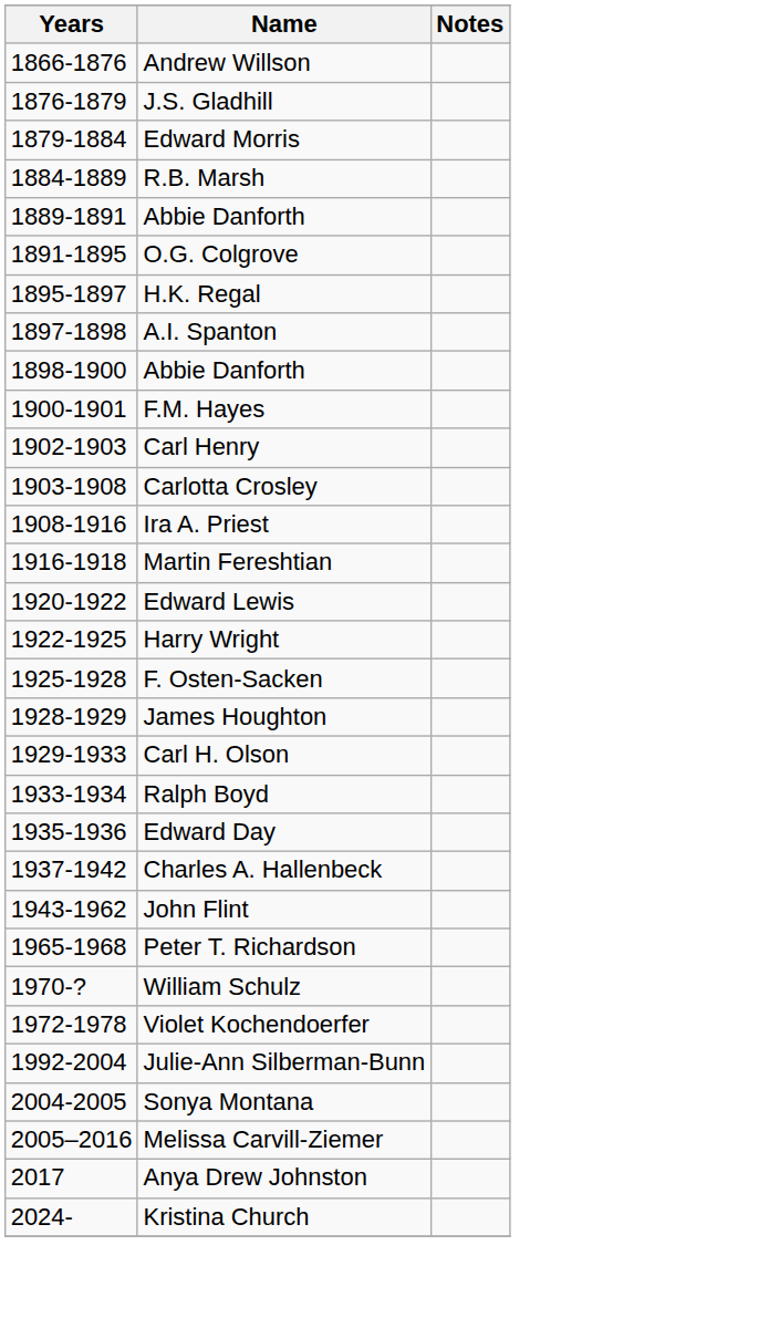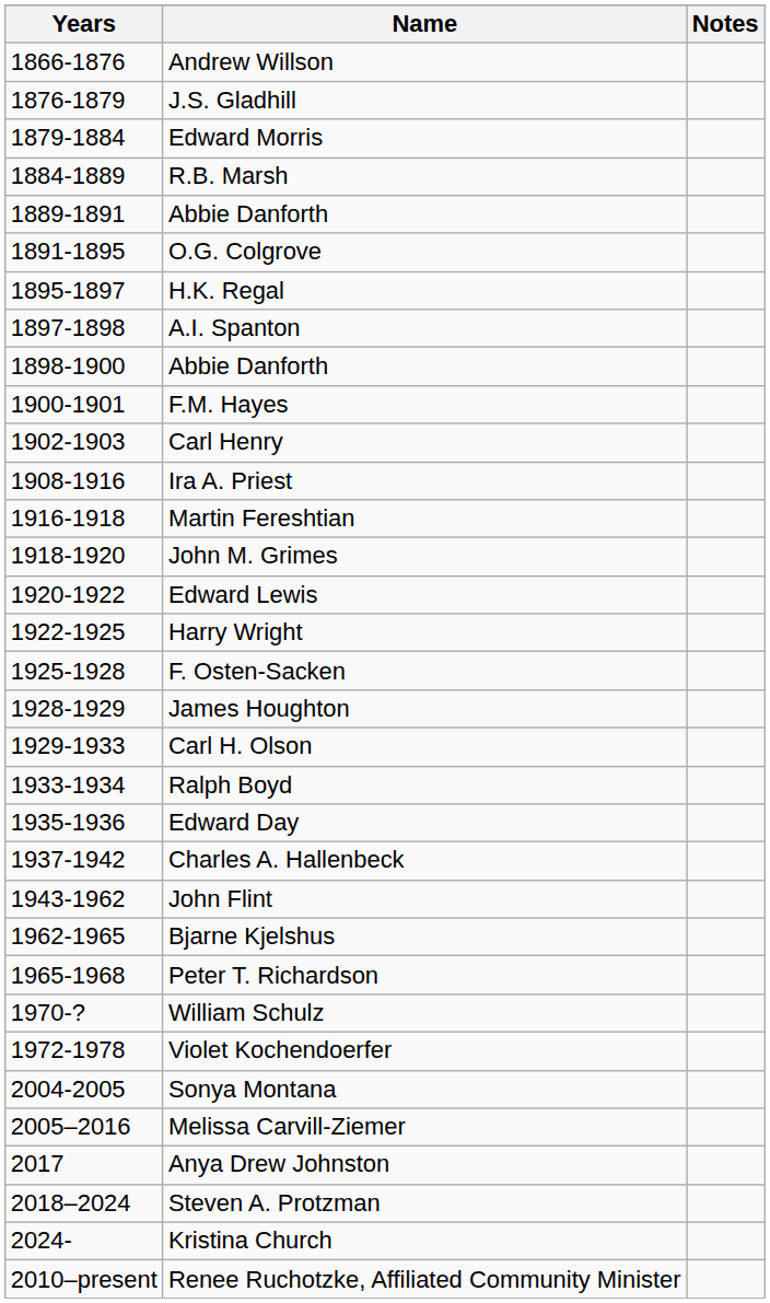- row: 1903-1908 | Carlotta Crosley
+ row: 1918-1920 | John M. Grimes
+ row: 1962-1965 | Bjarne Kjelshus
- row: 1992-2004 | Julie-Ann Silberman-Bunn
+ row: 2018–2024 | Steven A. Protzman
+ row: 2010–present | Renee Ruchotzke, Affiliated Community Minister
